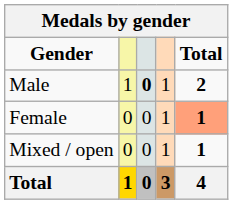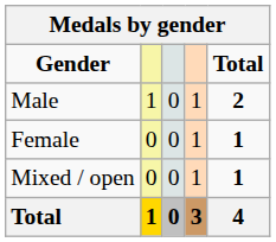Male | column 3: bold -> normal
Female | Total: lightsalmon background -> no background
